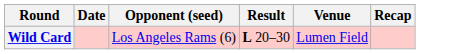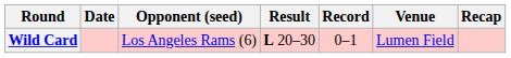+ column: Record | 0–1
